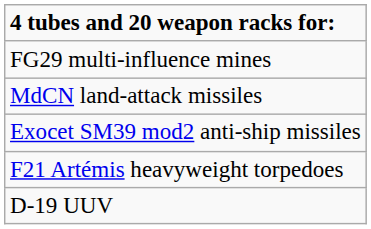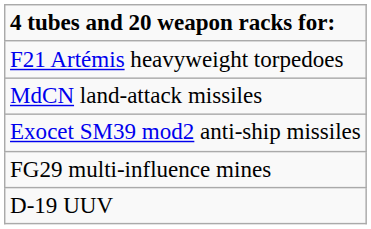row 2 | column 1: FG29 multi-influence mines -> F21 Artémis heavyweight torpedoes
row 5 | column 1: F21 Artémis heavyweight torpedoes -> FG29 multi-influence mines
